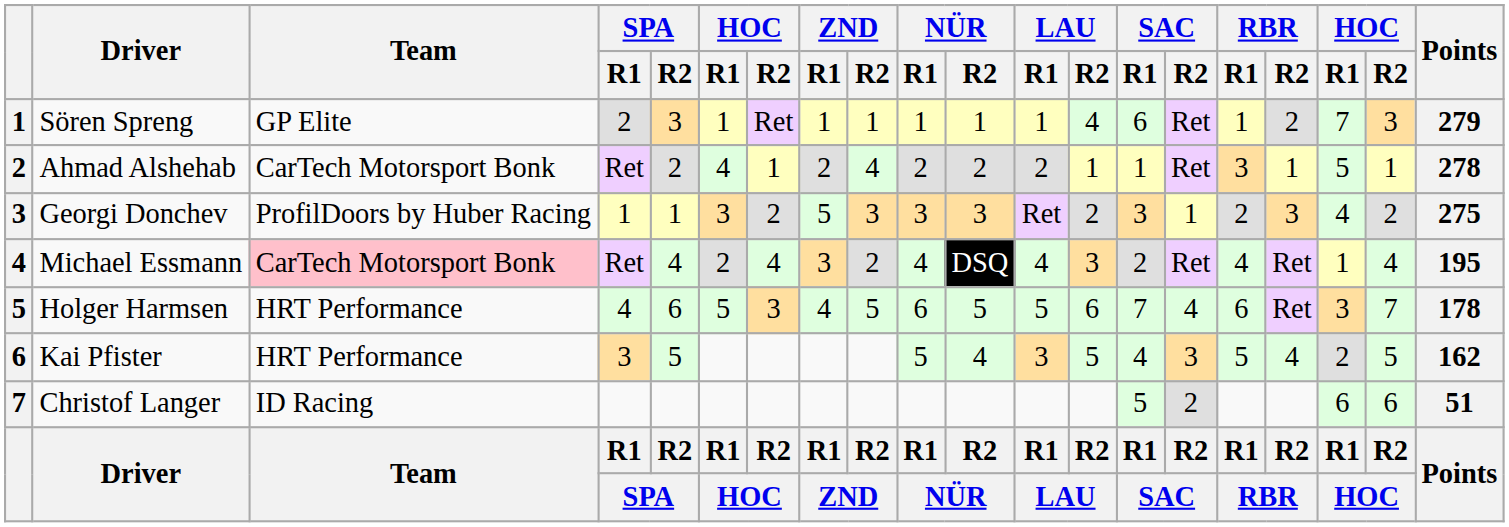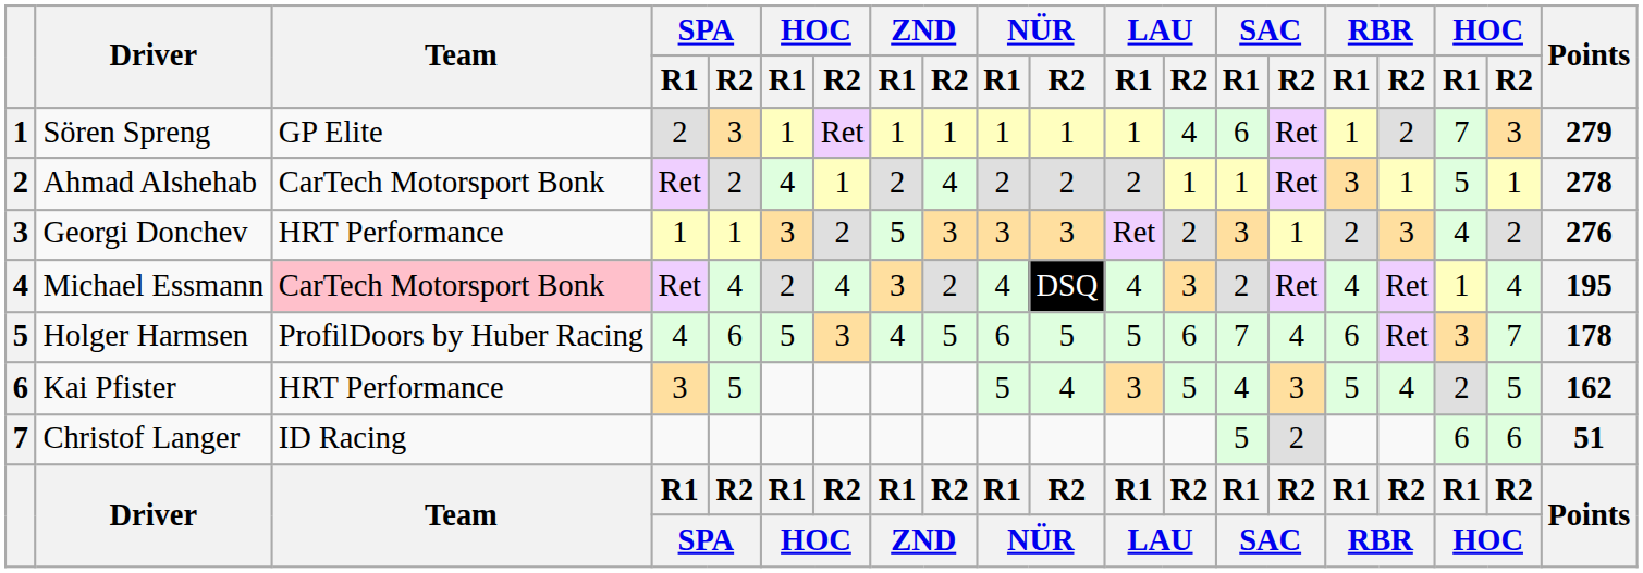Georgi Donchev | Team: ProfilDoors by Huber Racing -> HRT Performance
Georgi Donchev | Points: 275 -> 276
Holger Harmsen | Team: HRT Performance -> ProfilDoors by Huber Racing
